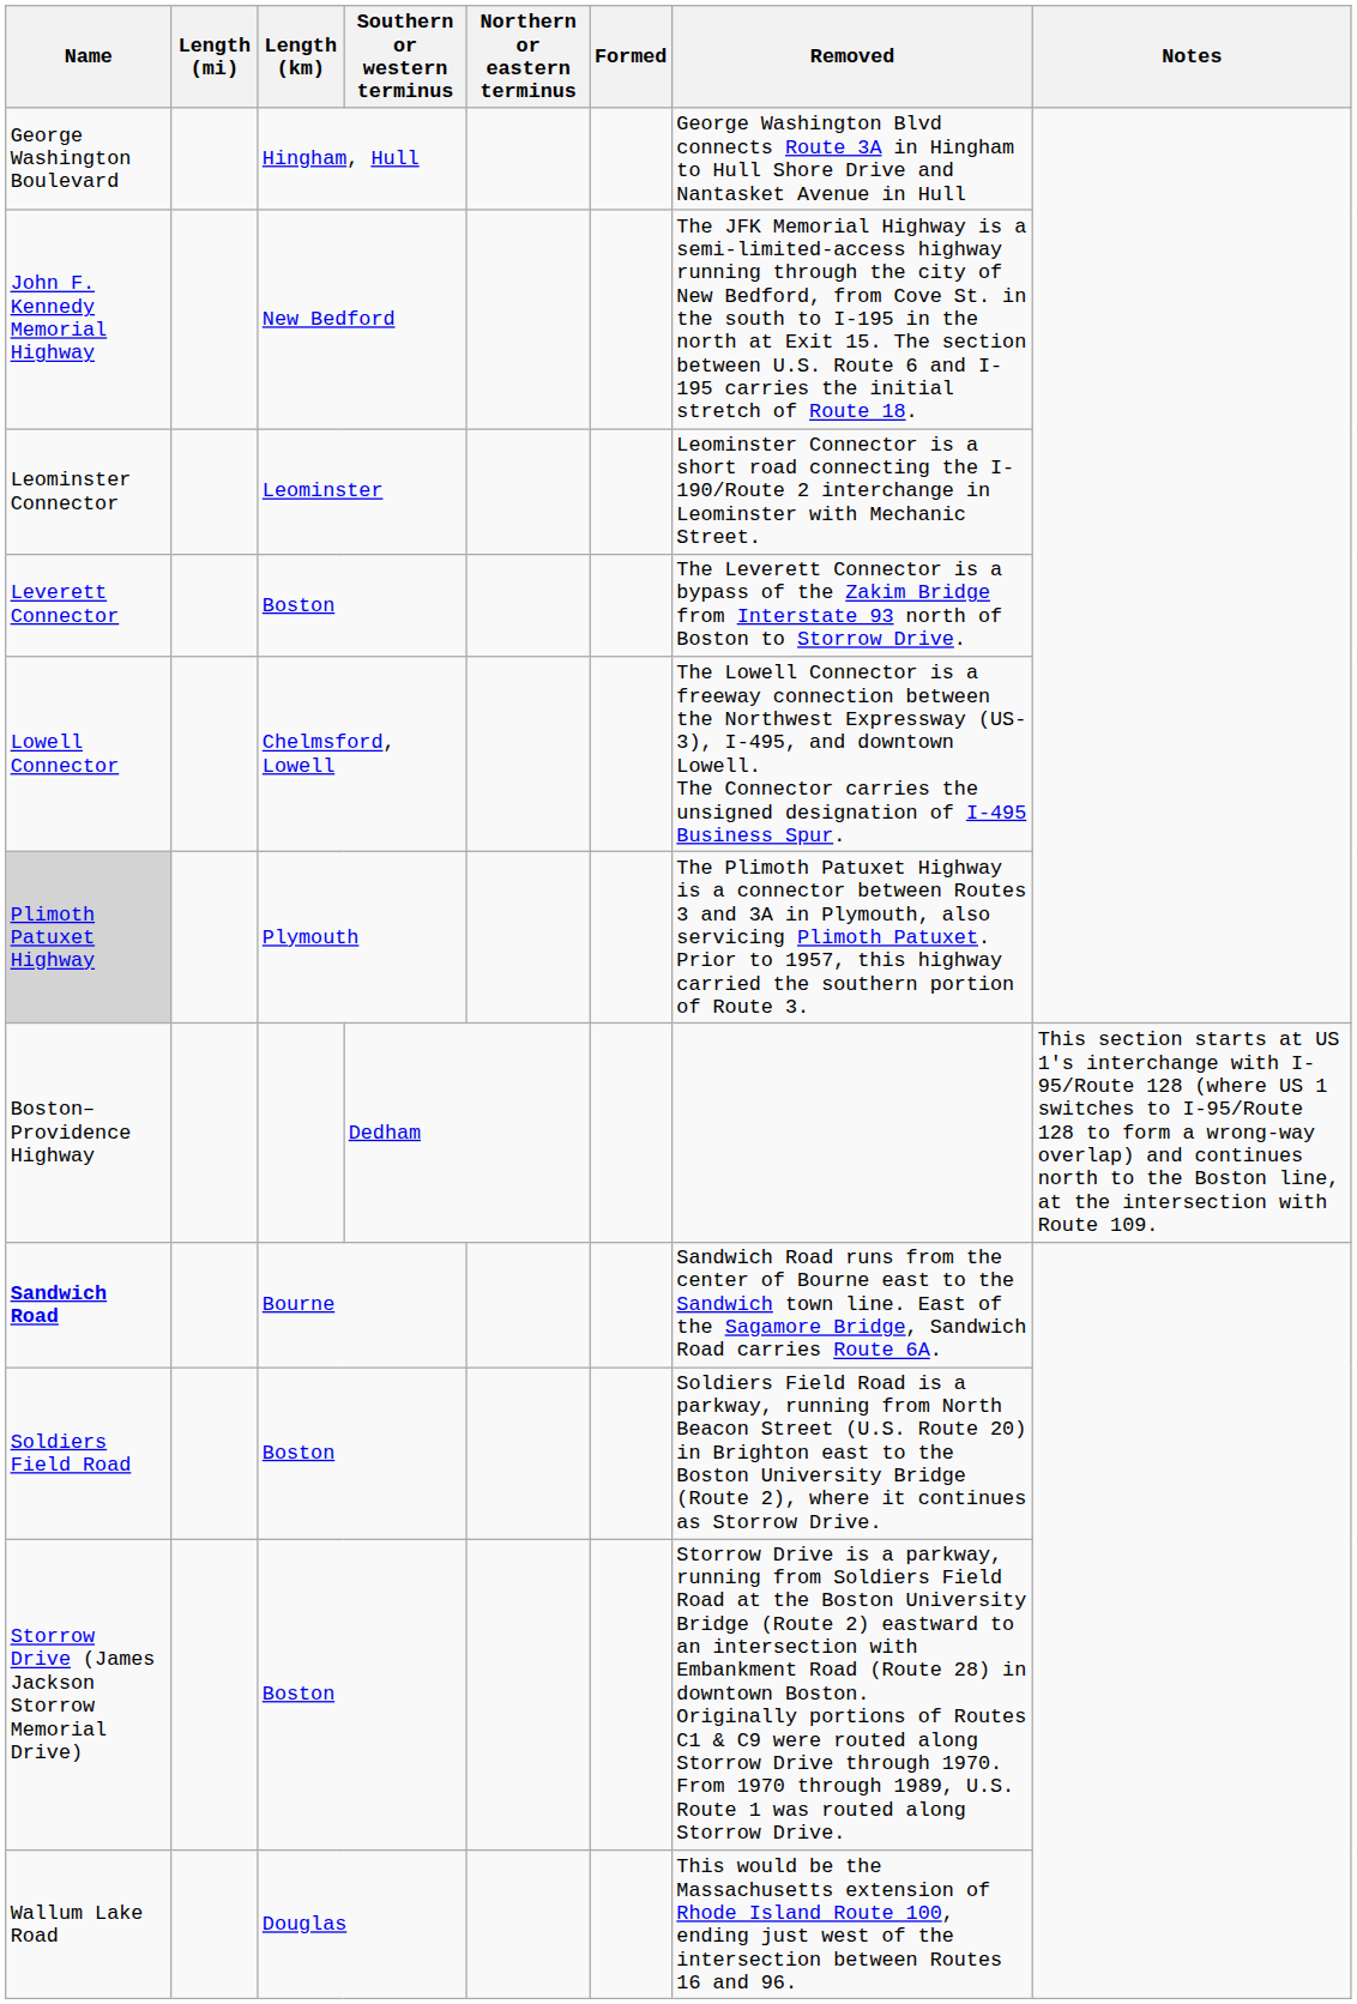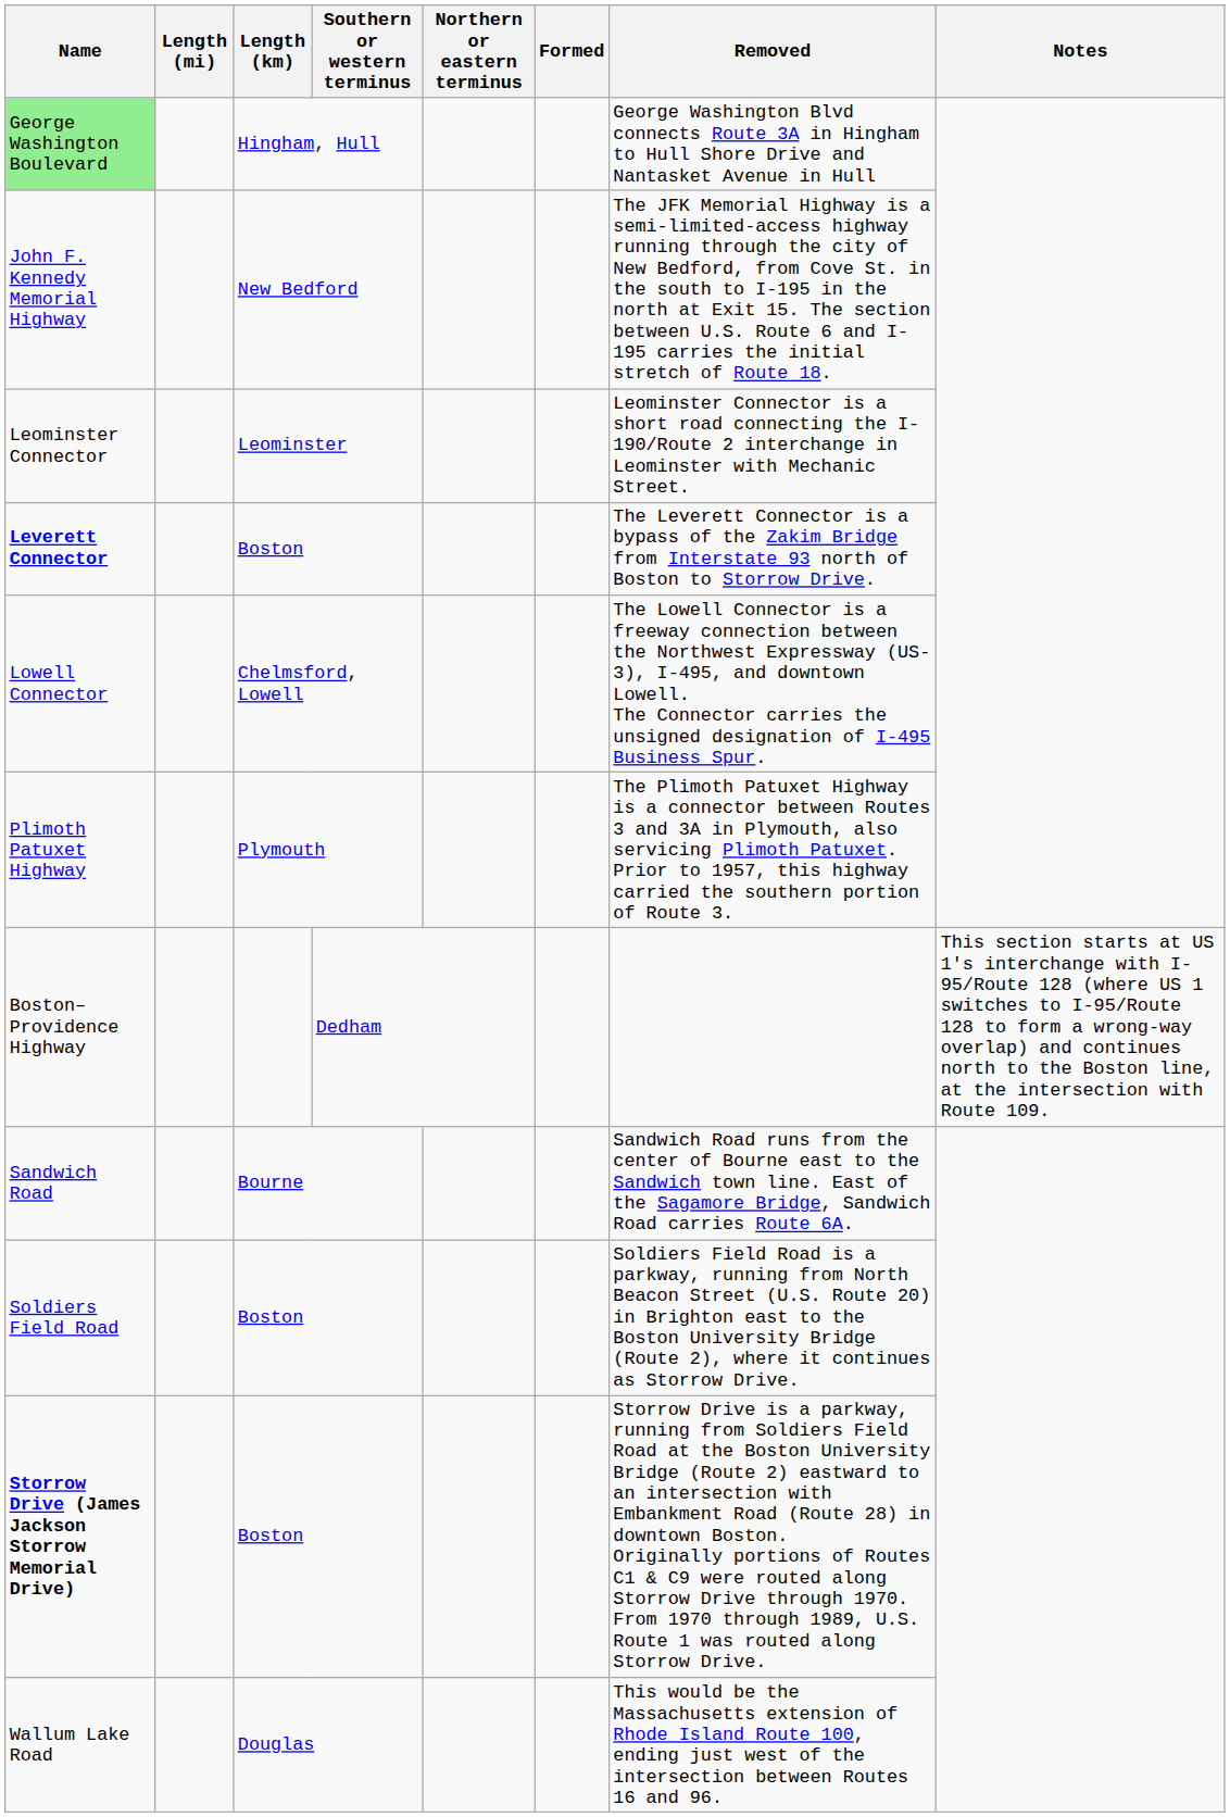George Washington Boulevard | Name: no background -> lightgreen background
Leverett Connector | Name: normal -> bold
Plimoth Patuxet Highway | Name: lightgrey background -> no background
Sandwich Road | Name: bold -> normal
Storrow Drive (James Jackson Storrow Memorial Drive) | Name: normal -> bold
